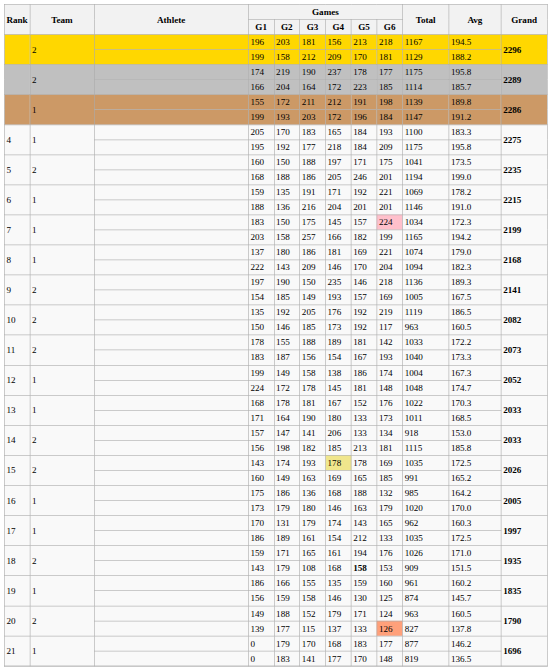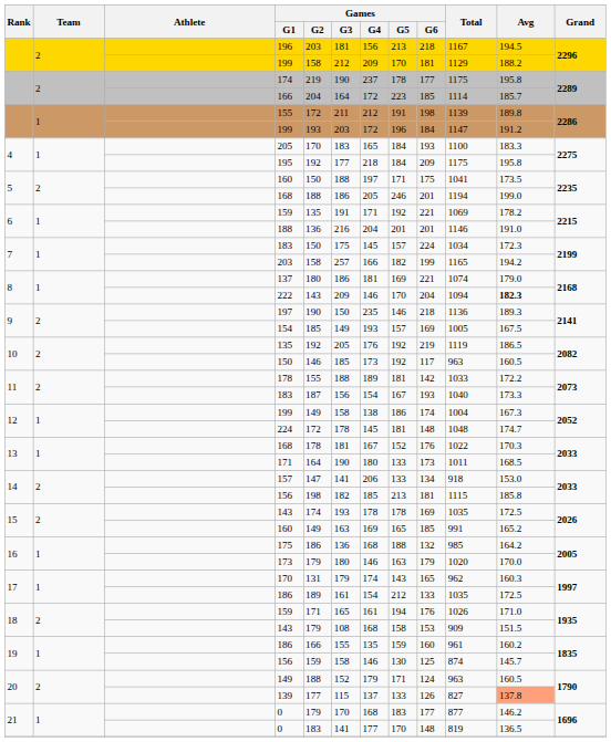7 / 183 | Games / G6: pink background -> no background
222 | Avg: normal -> bold
15 / 143 | Games / G4: khaki background -> no background
18 / 143 | Games / G5: bold -> normal
139 | Games / G6: lightsalmon background -> no background
139 | Avg: no background -> lightsalmon background
